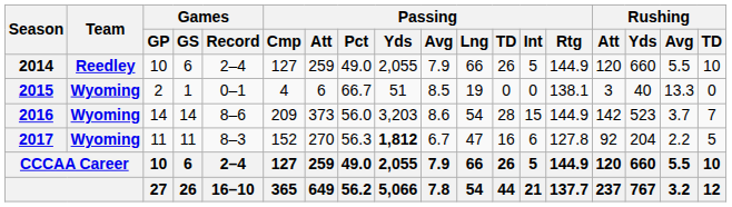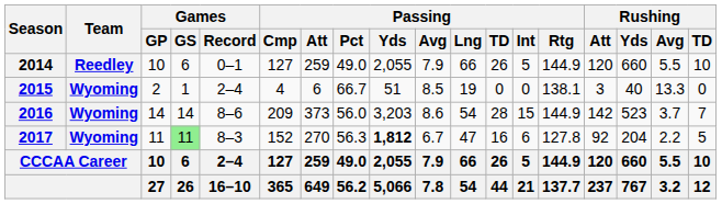2014 | Games / Record: 2–4 -> 0–1
2015 | Games / Record: 0–1 -> 2–4
2017 | Games / GS: no background -> lightgreen background
